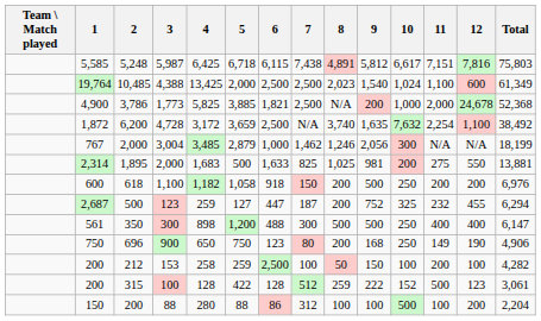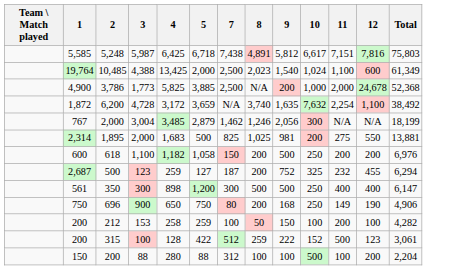- column: 6 | 6,115 | 2,500 | 1,821 | 2,500 | 1,000 | 1,633 | 918 | 447 | 488 | 123 | 2,500 | 128 | 86
